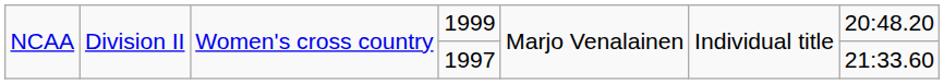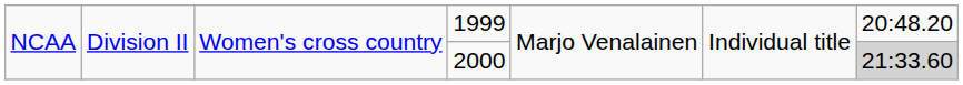row 2 | column 4: 1997 -> 2000
row 2 | column 7: no background -> lightgrey background
